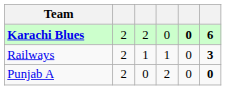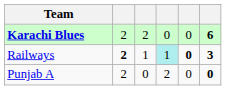Karachi Blues | column 5: bold -> normal
Railways | column 2: normal -> bold
Railways | column 4: no background -> paleturquoise background
Railways | column 5: normal -> bold
